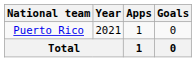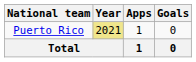Puerto Rico | Year: no background -> khaki background
